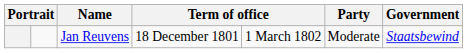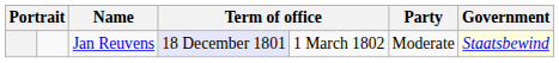Jan Reuvens | column 4: no background -> lavender background
Jan Reuvens | Government: no background -> lightyellow background
